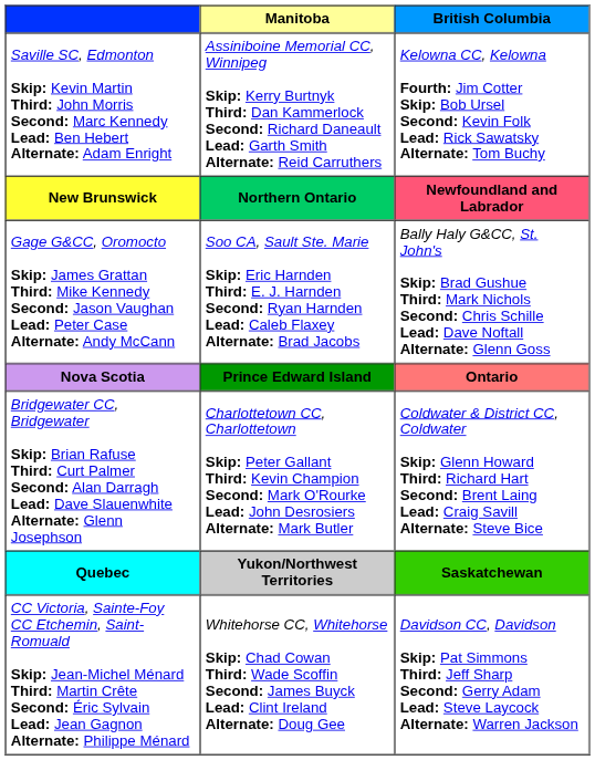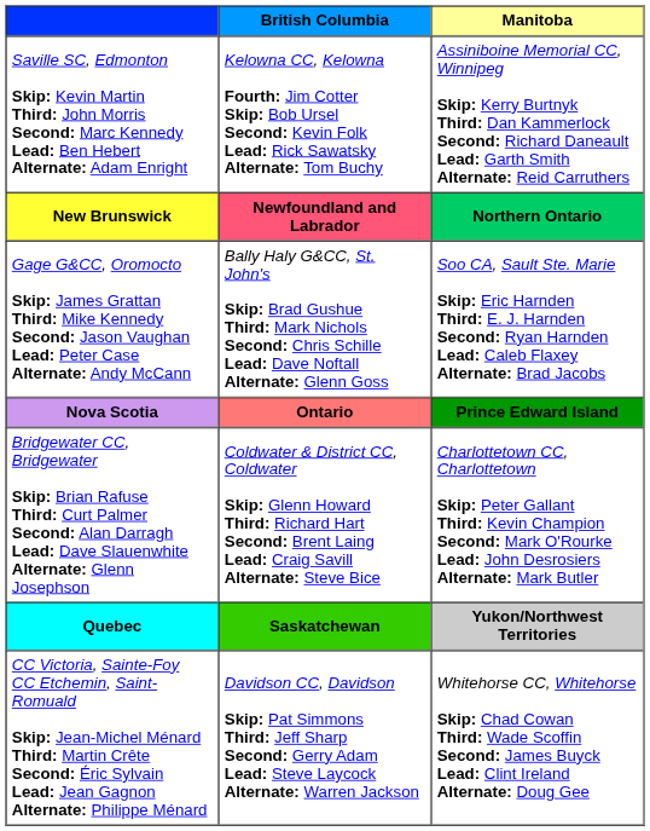columns swapped: British Columbia <-> Manitoba
